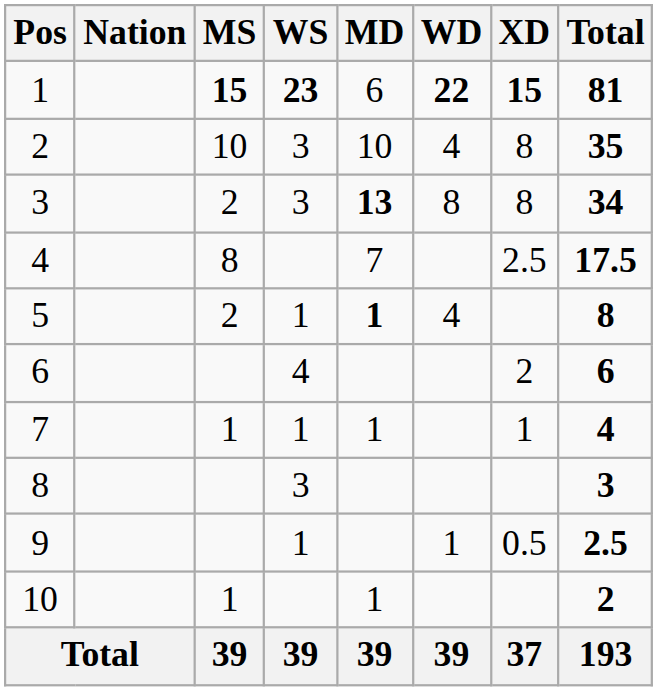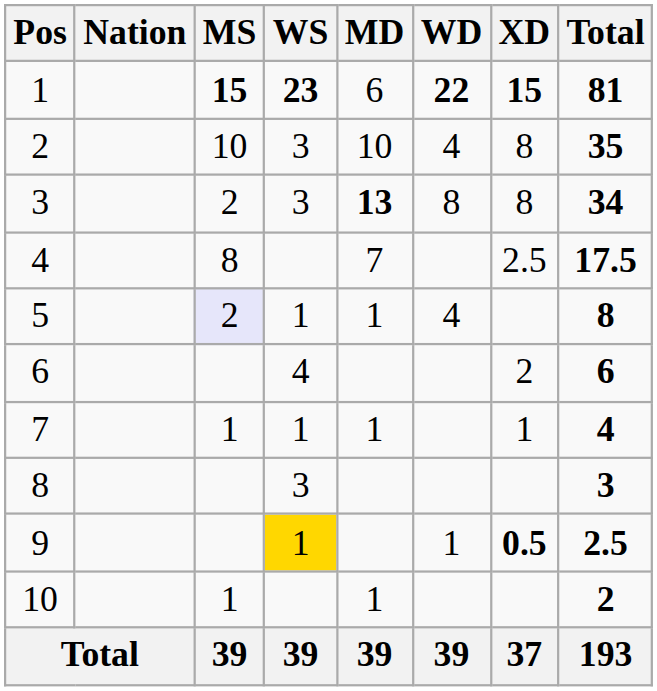5 | MS: no background -> lavender background
5 | MD: bold -> normal
9 | WS: no background -> gold background
9 | XD: normal -> bold
